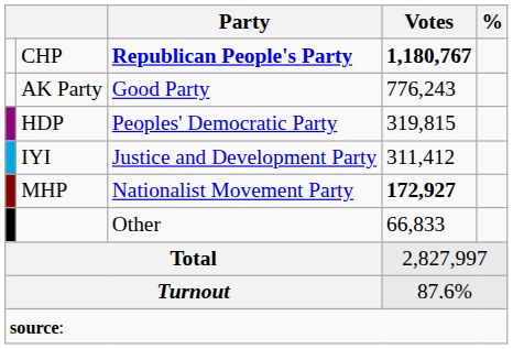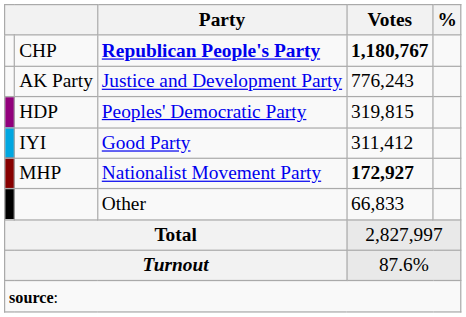AK Party | Party: Good Party -> Justice and Development Party
IYI | Party: Justice and Development Party -> Good Party
